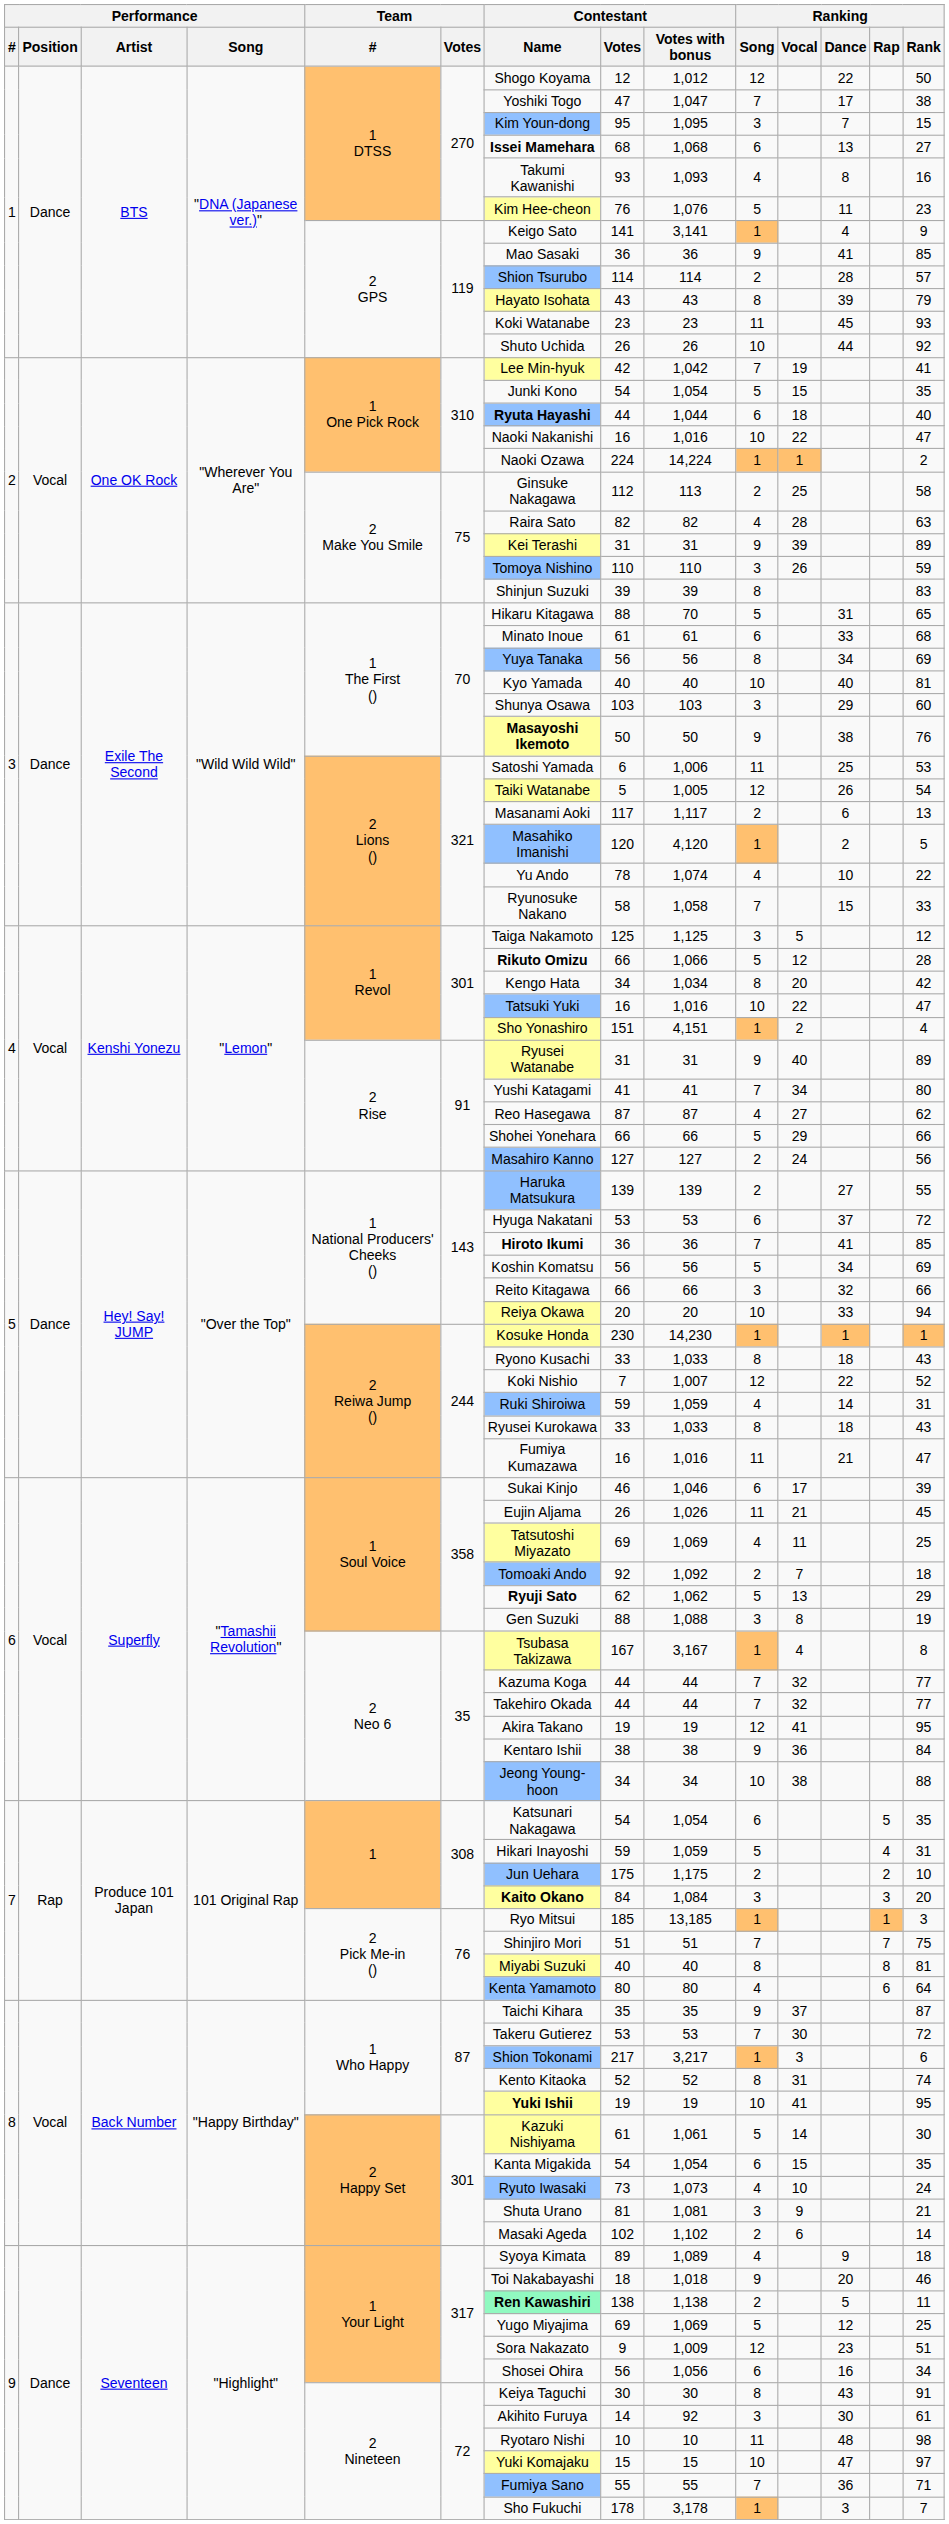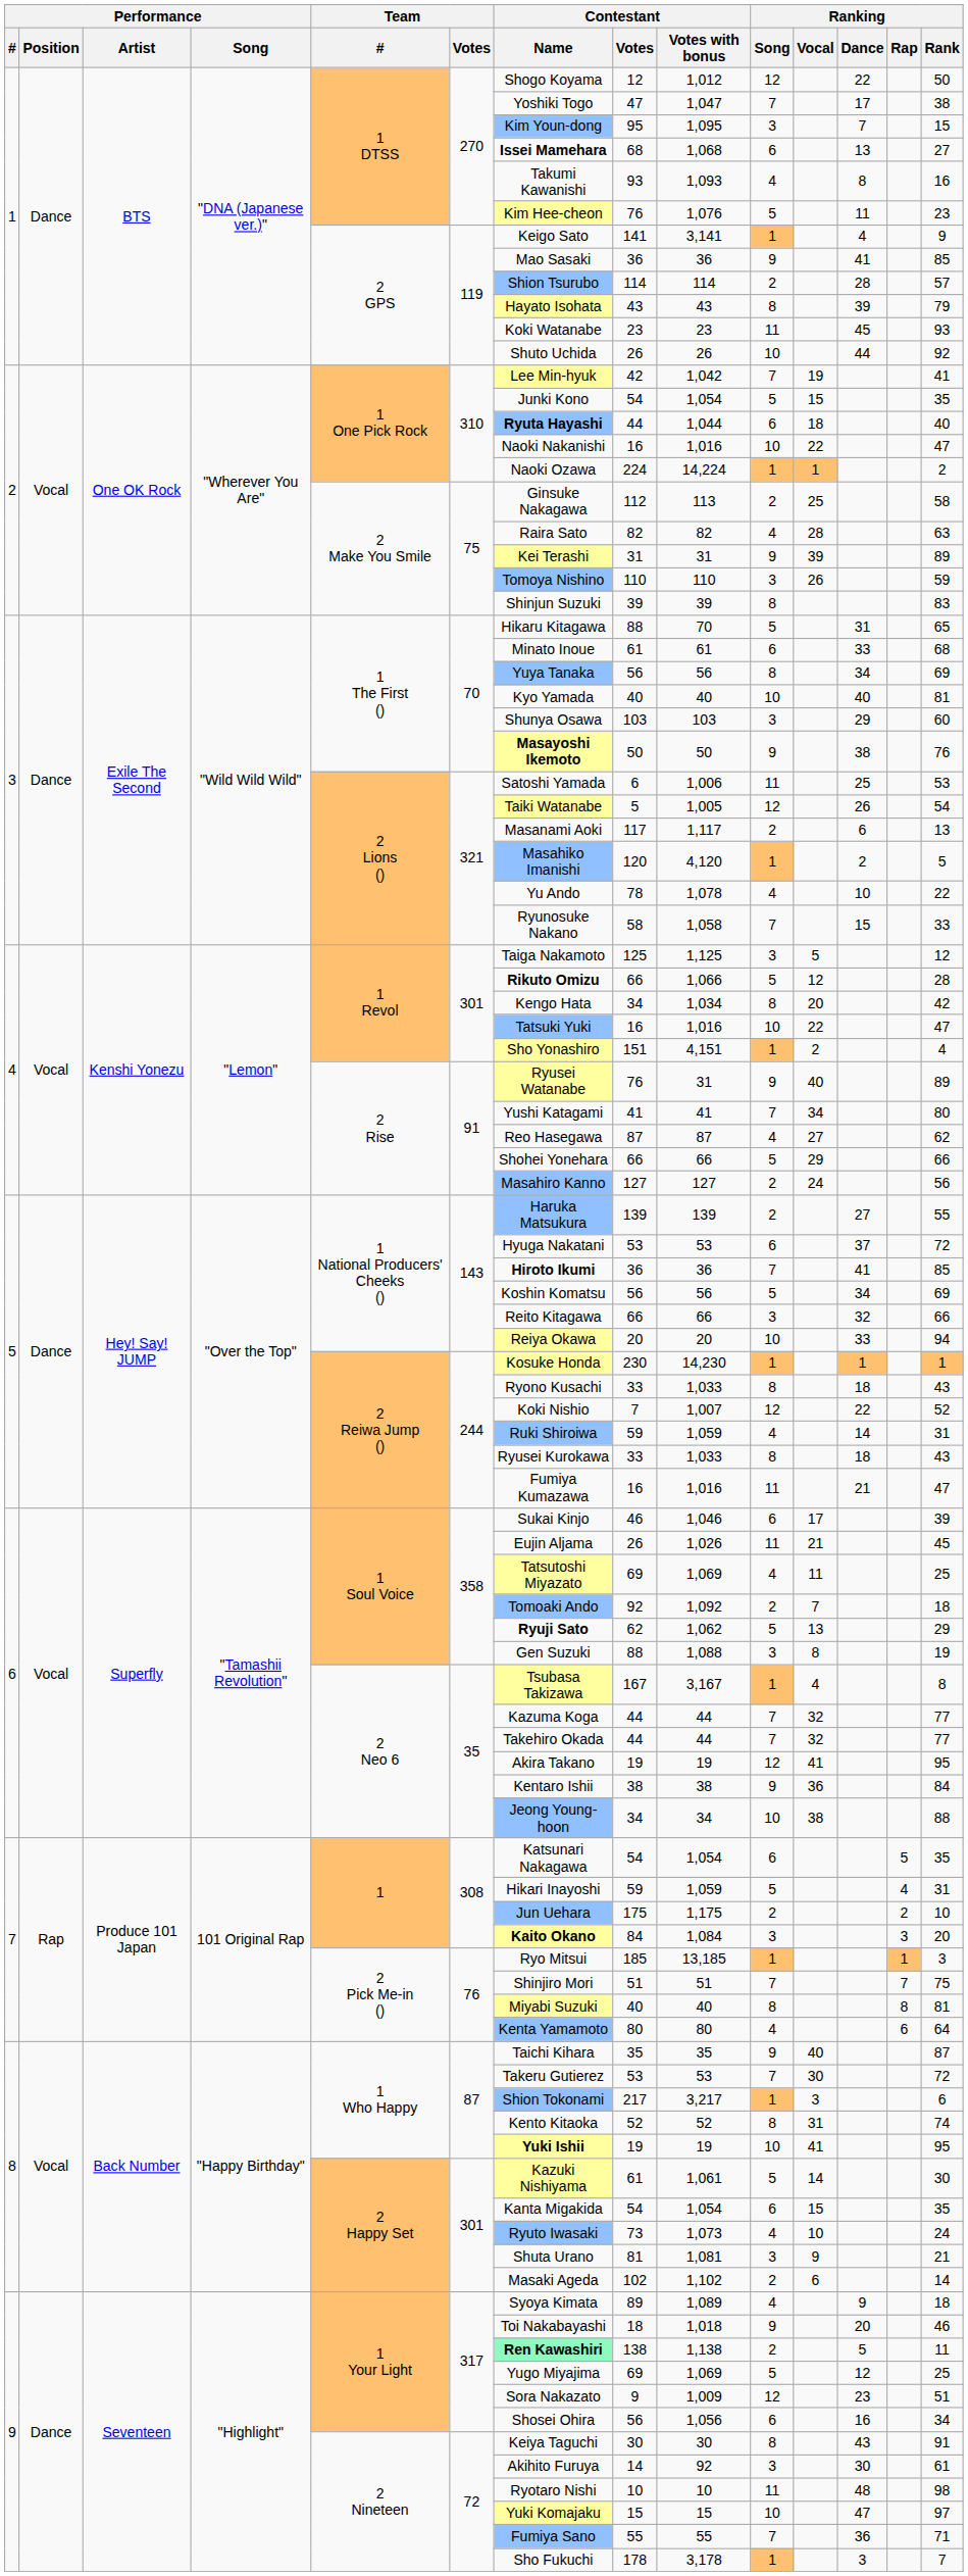row 35 | Contestant / Votes with bonus: 1,074 -> 1,078
row 42 | Contestant / Votes: 31 -> 76
row 79 | Ranking / Vocal: 37 -> 40
